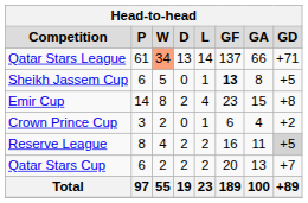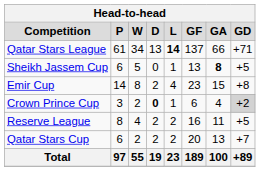Qatar Stars League | W: lightsalmon background -> no background
Qatar Stars League | L: normal -> bold
Sheikh Jassem Cup | GF: bold -> normal
Sheikh Jassem Cup | GA: normal -> bold
Crown Prince Cup | D: normal -> bold
Crown Prince Cup | GD: no background -> lightgrey background
Reserve League | GD: lightgrey background -> no background
